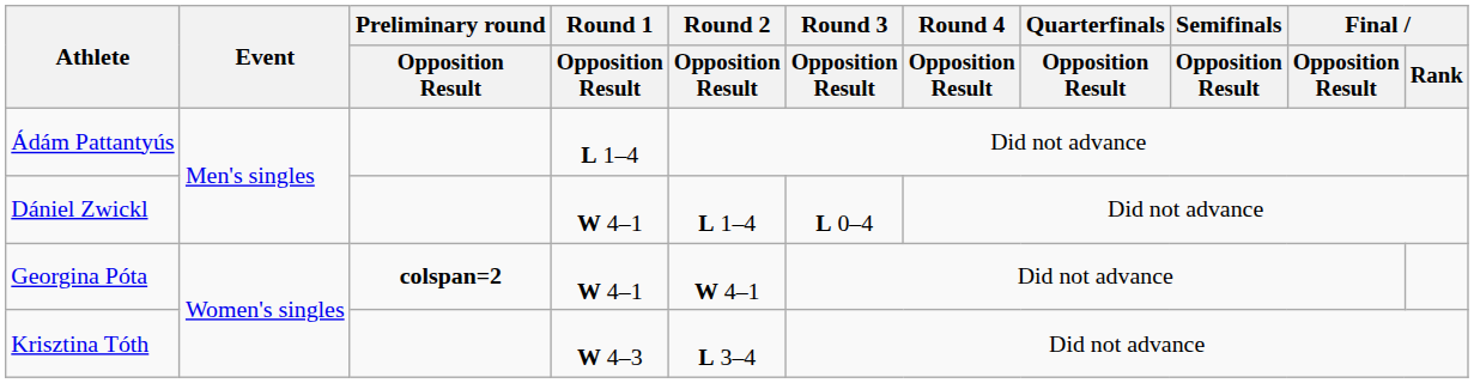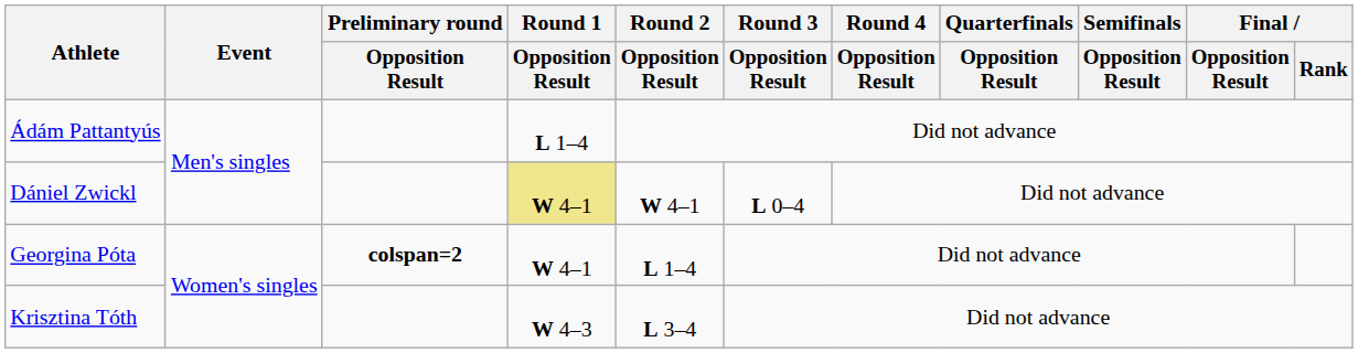Dániel Zwickl | Round 1 / Opposition Result: no background -> khaki background
Dániel Zwickl | Round 2 / Opposition Result: L 1–4 -> W 4–1
Georgina Póta | Round 2 / Opposition Result: W 4–1 -> L 1–4
